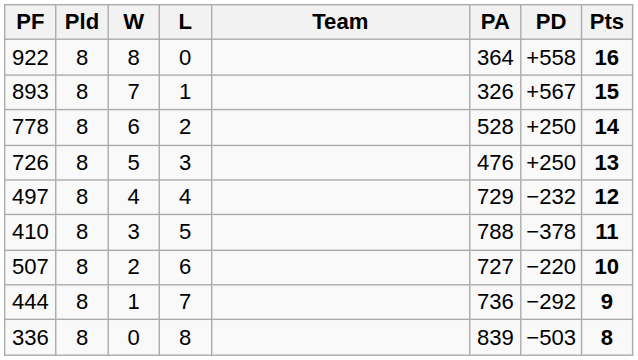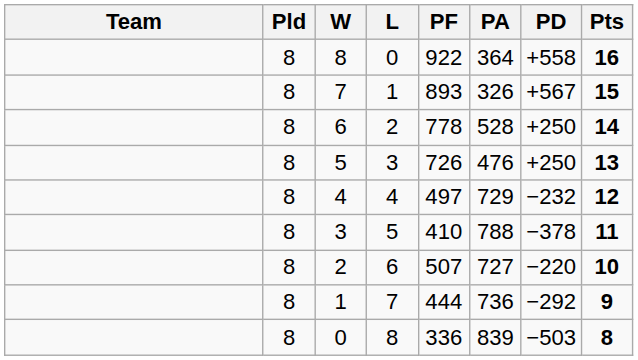columns swapped: Team <-> PF
